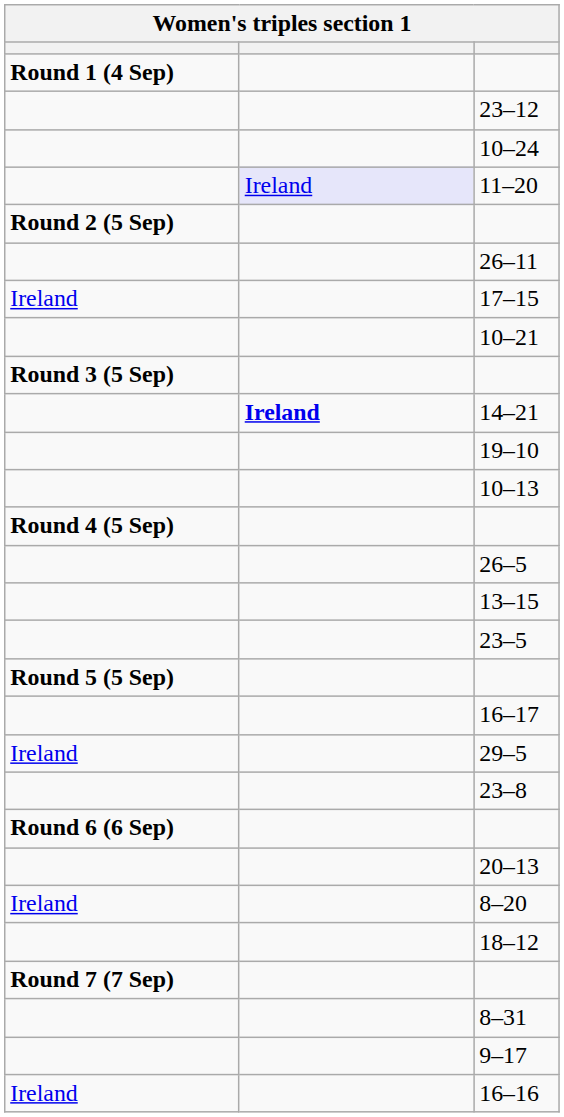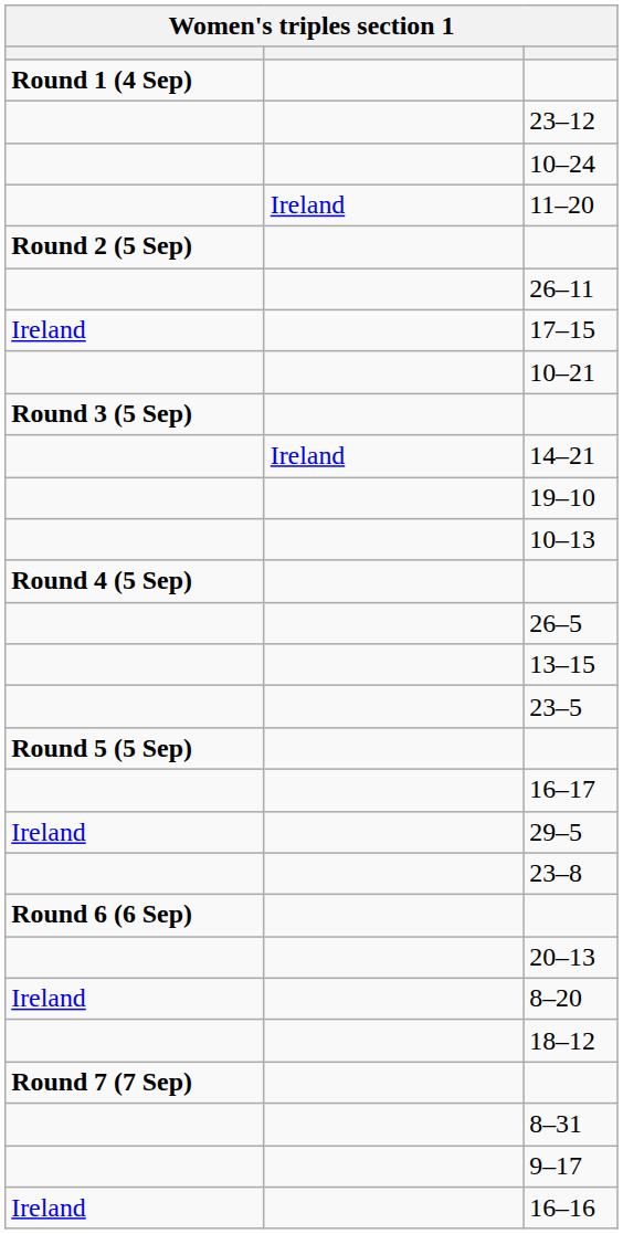11–20 | column 2: lavender background -> no background
14–21 | column 2: bold -> normal
